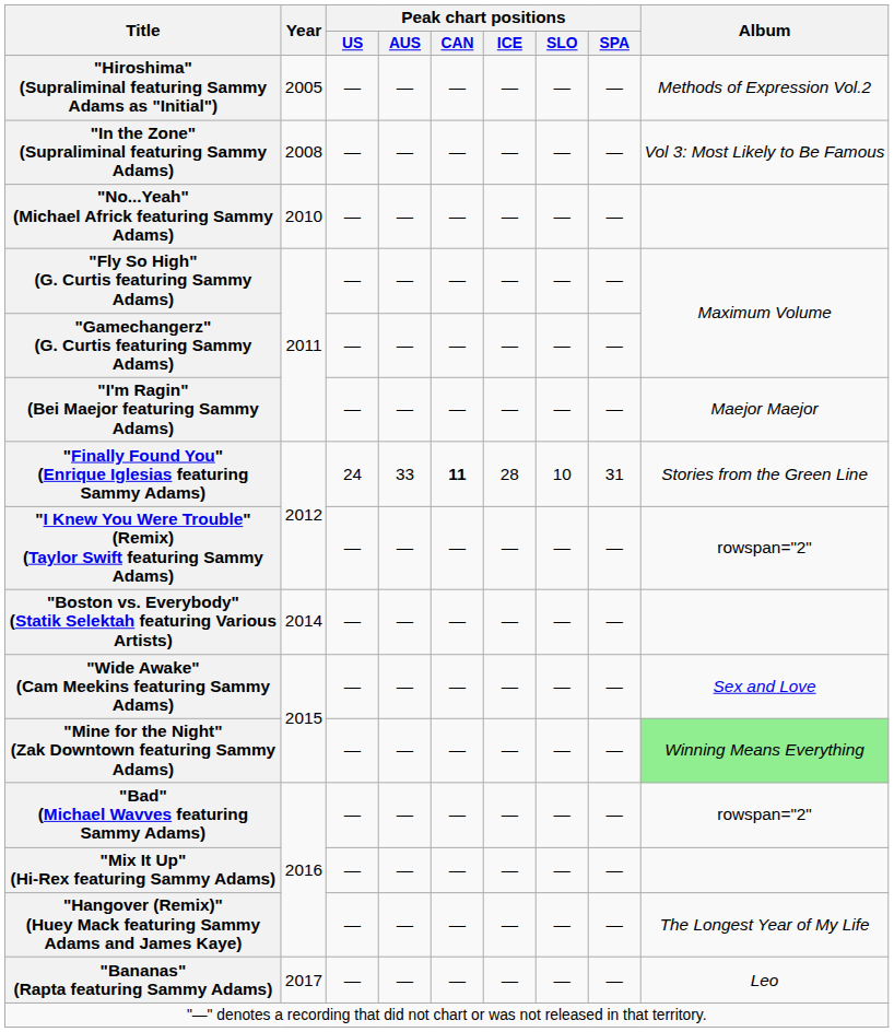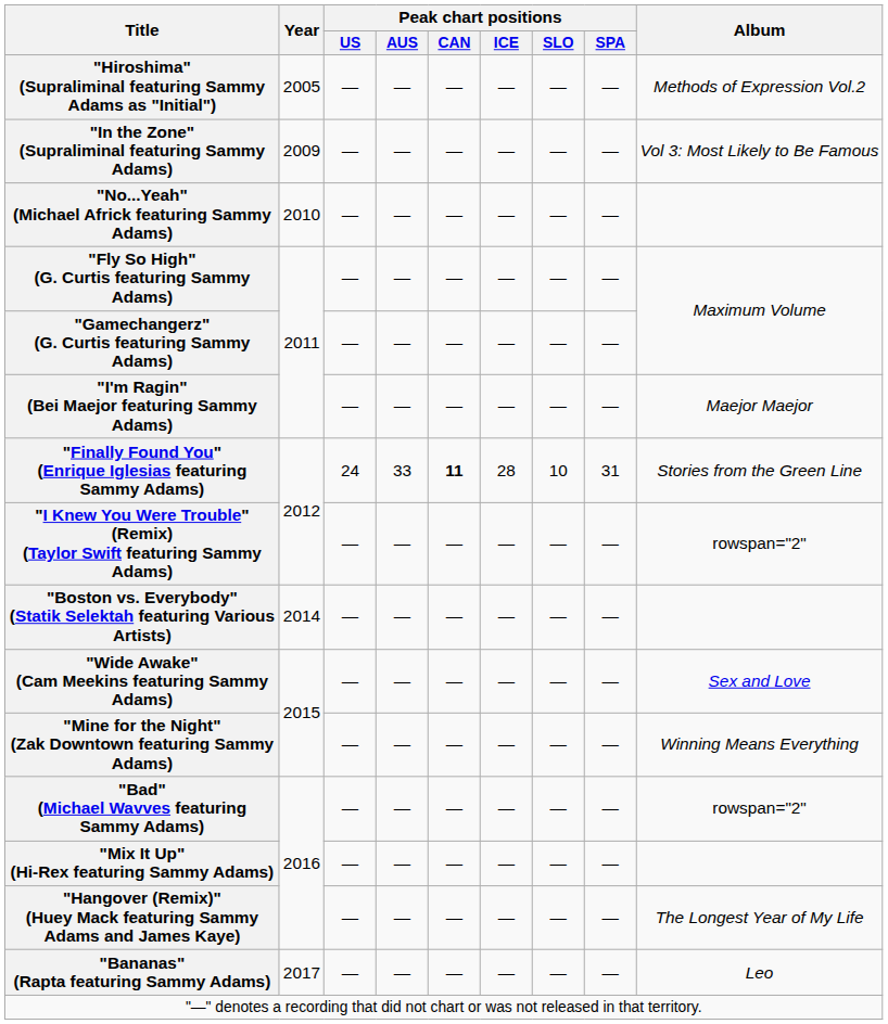"In the Zone" (Supraliminal featuring Sammy Adams) | Year: 2008 -> 2009
"Mine for the Night" (Zak Downtown featuring Sammy Adams) | Album: lightgreen background -> no background
